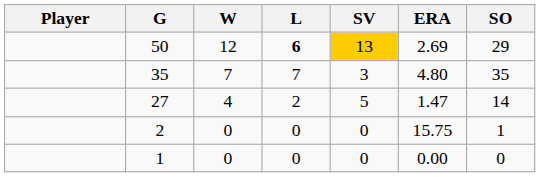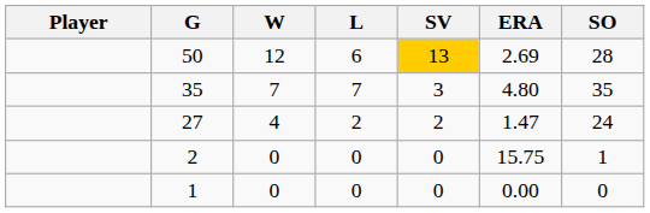50 | L: bold -> normal
50 | SO: 29 -> 28
27 | SV: 5 -> 2
27 | SO: 14 -> 24
